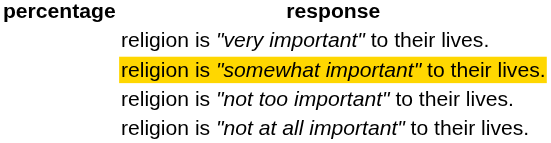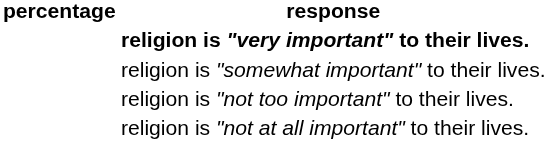religion is "very important" to their lives. | response: normal -> bold
religion is "somewhat important" to their lives. | response: gold background -> no background
